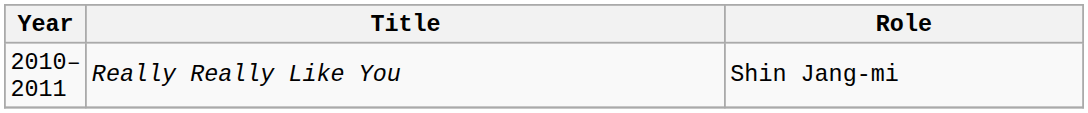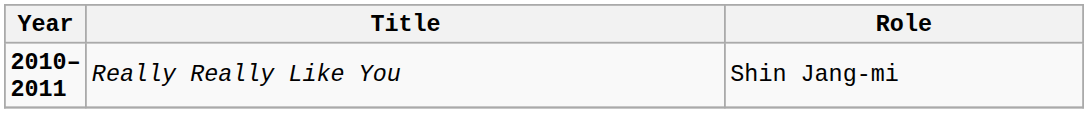Really Really Like You | Year: normal -> bold
